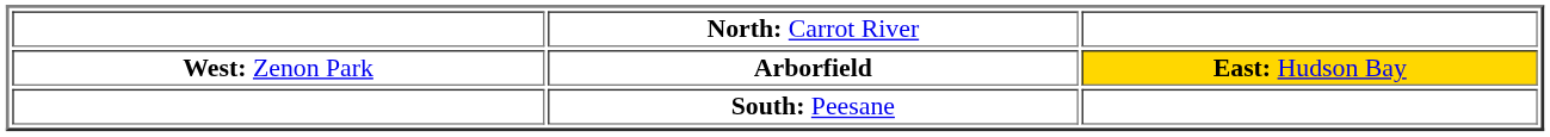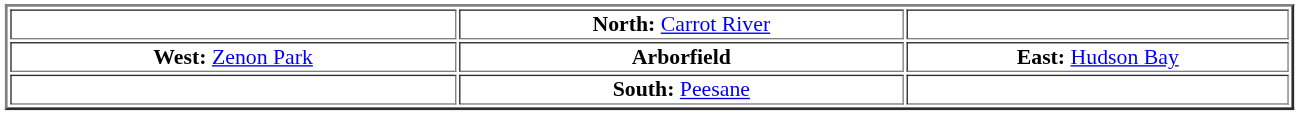West: Zenon Park | column 3: gold background -> no background
